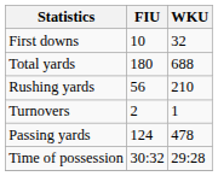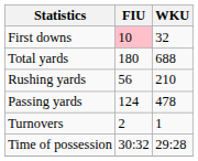First downs | FIU: no background -> pink background
rows swapped: Passing yards <-> Turnovers
